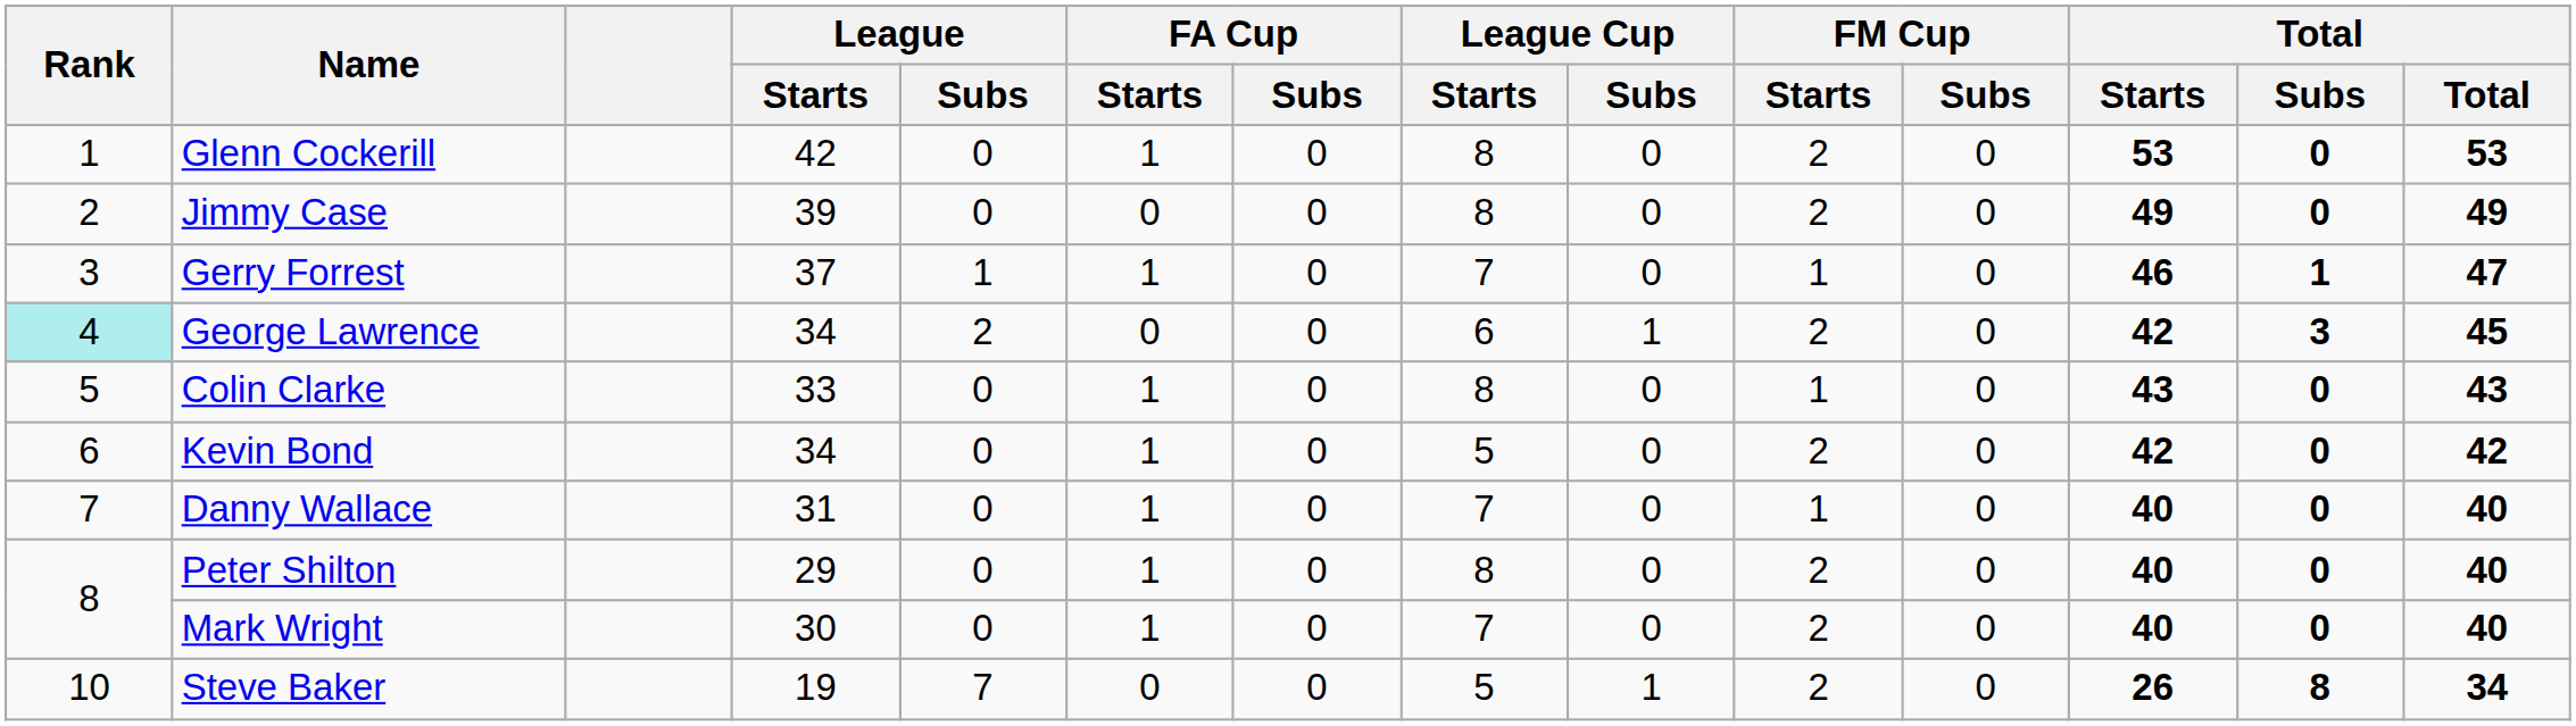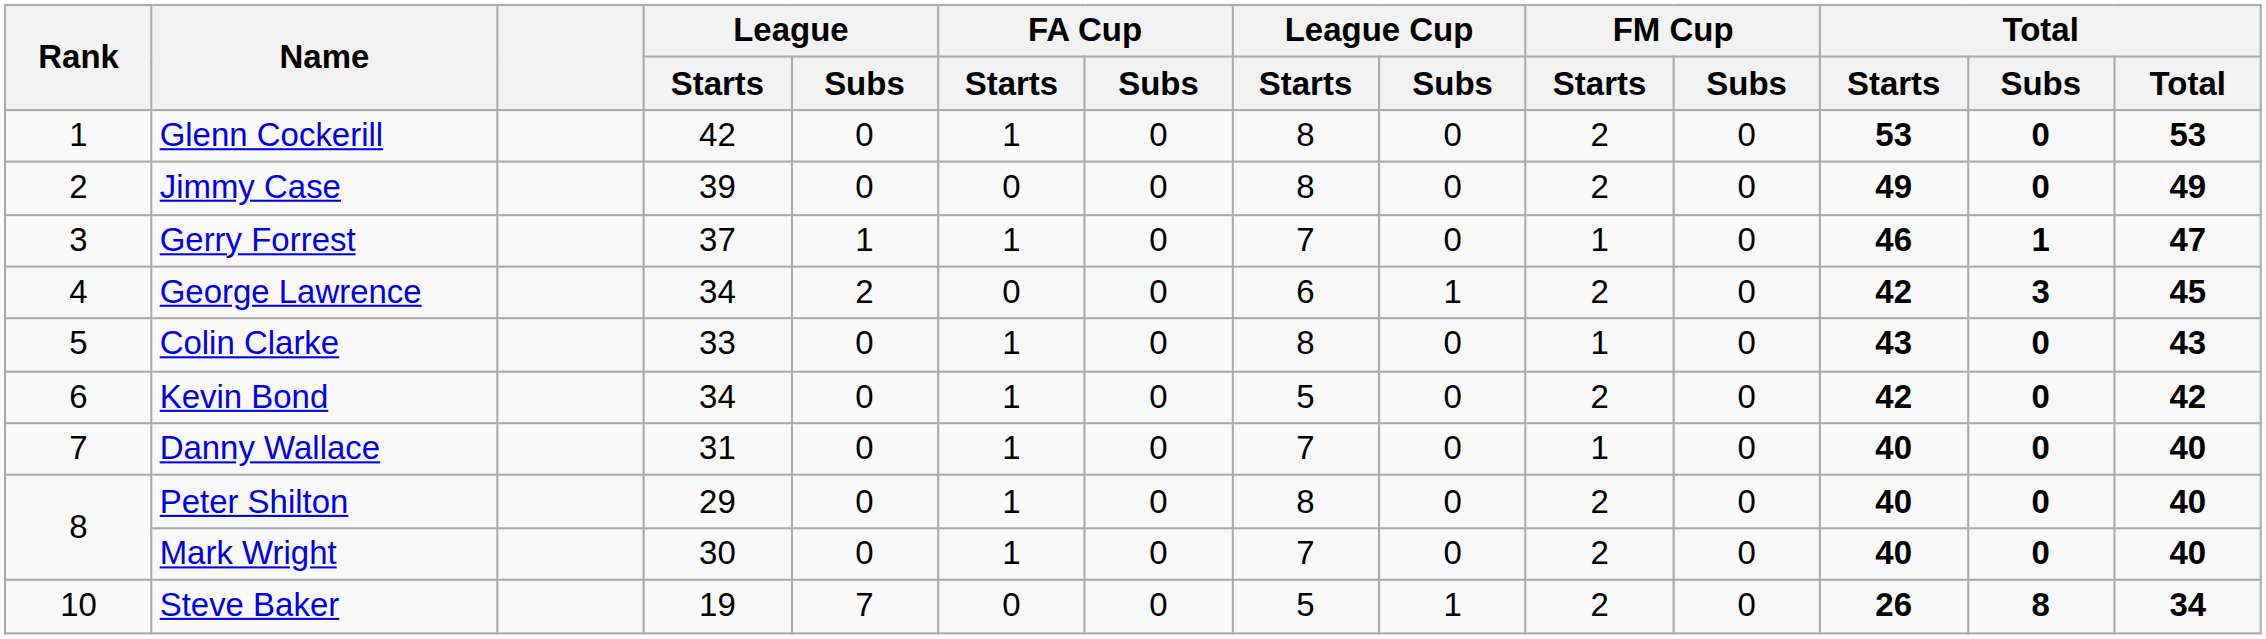George Lawrence | Rank: paleturquoise background -> no background
